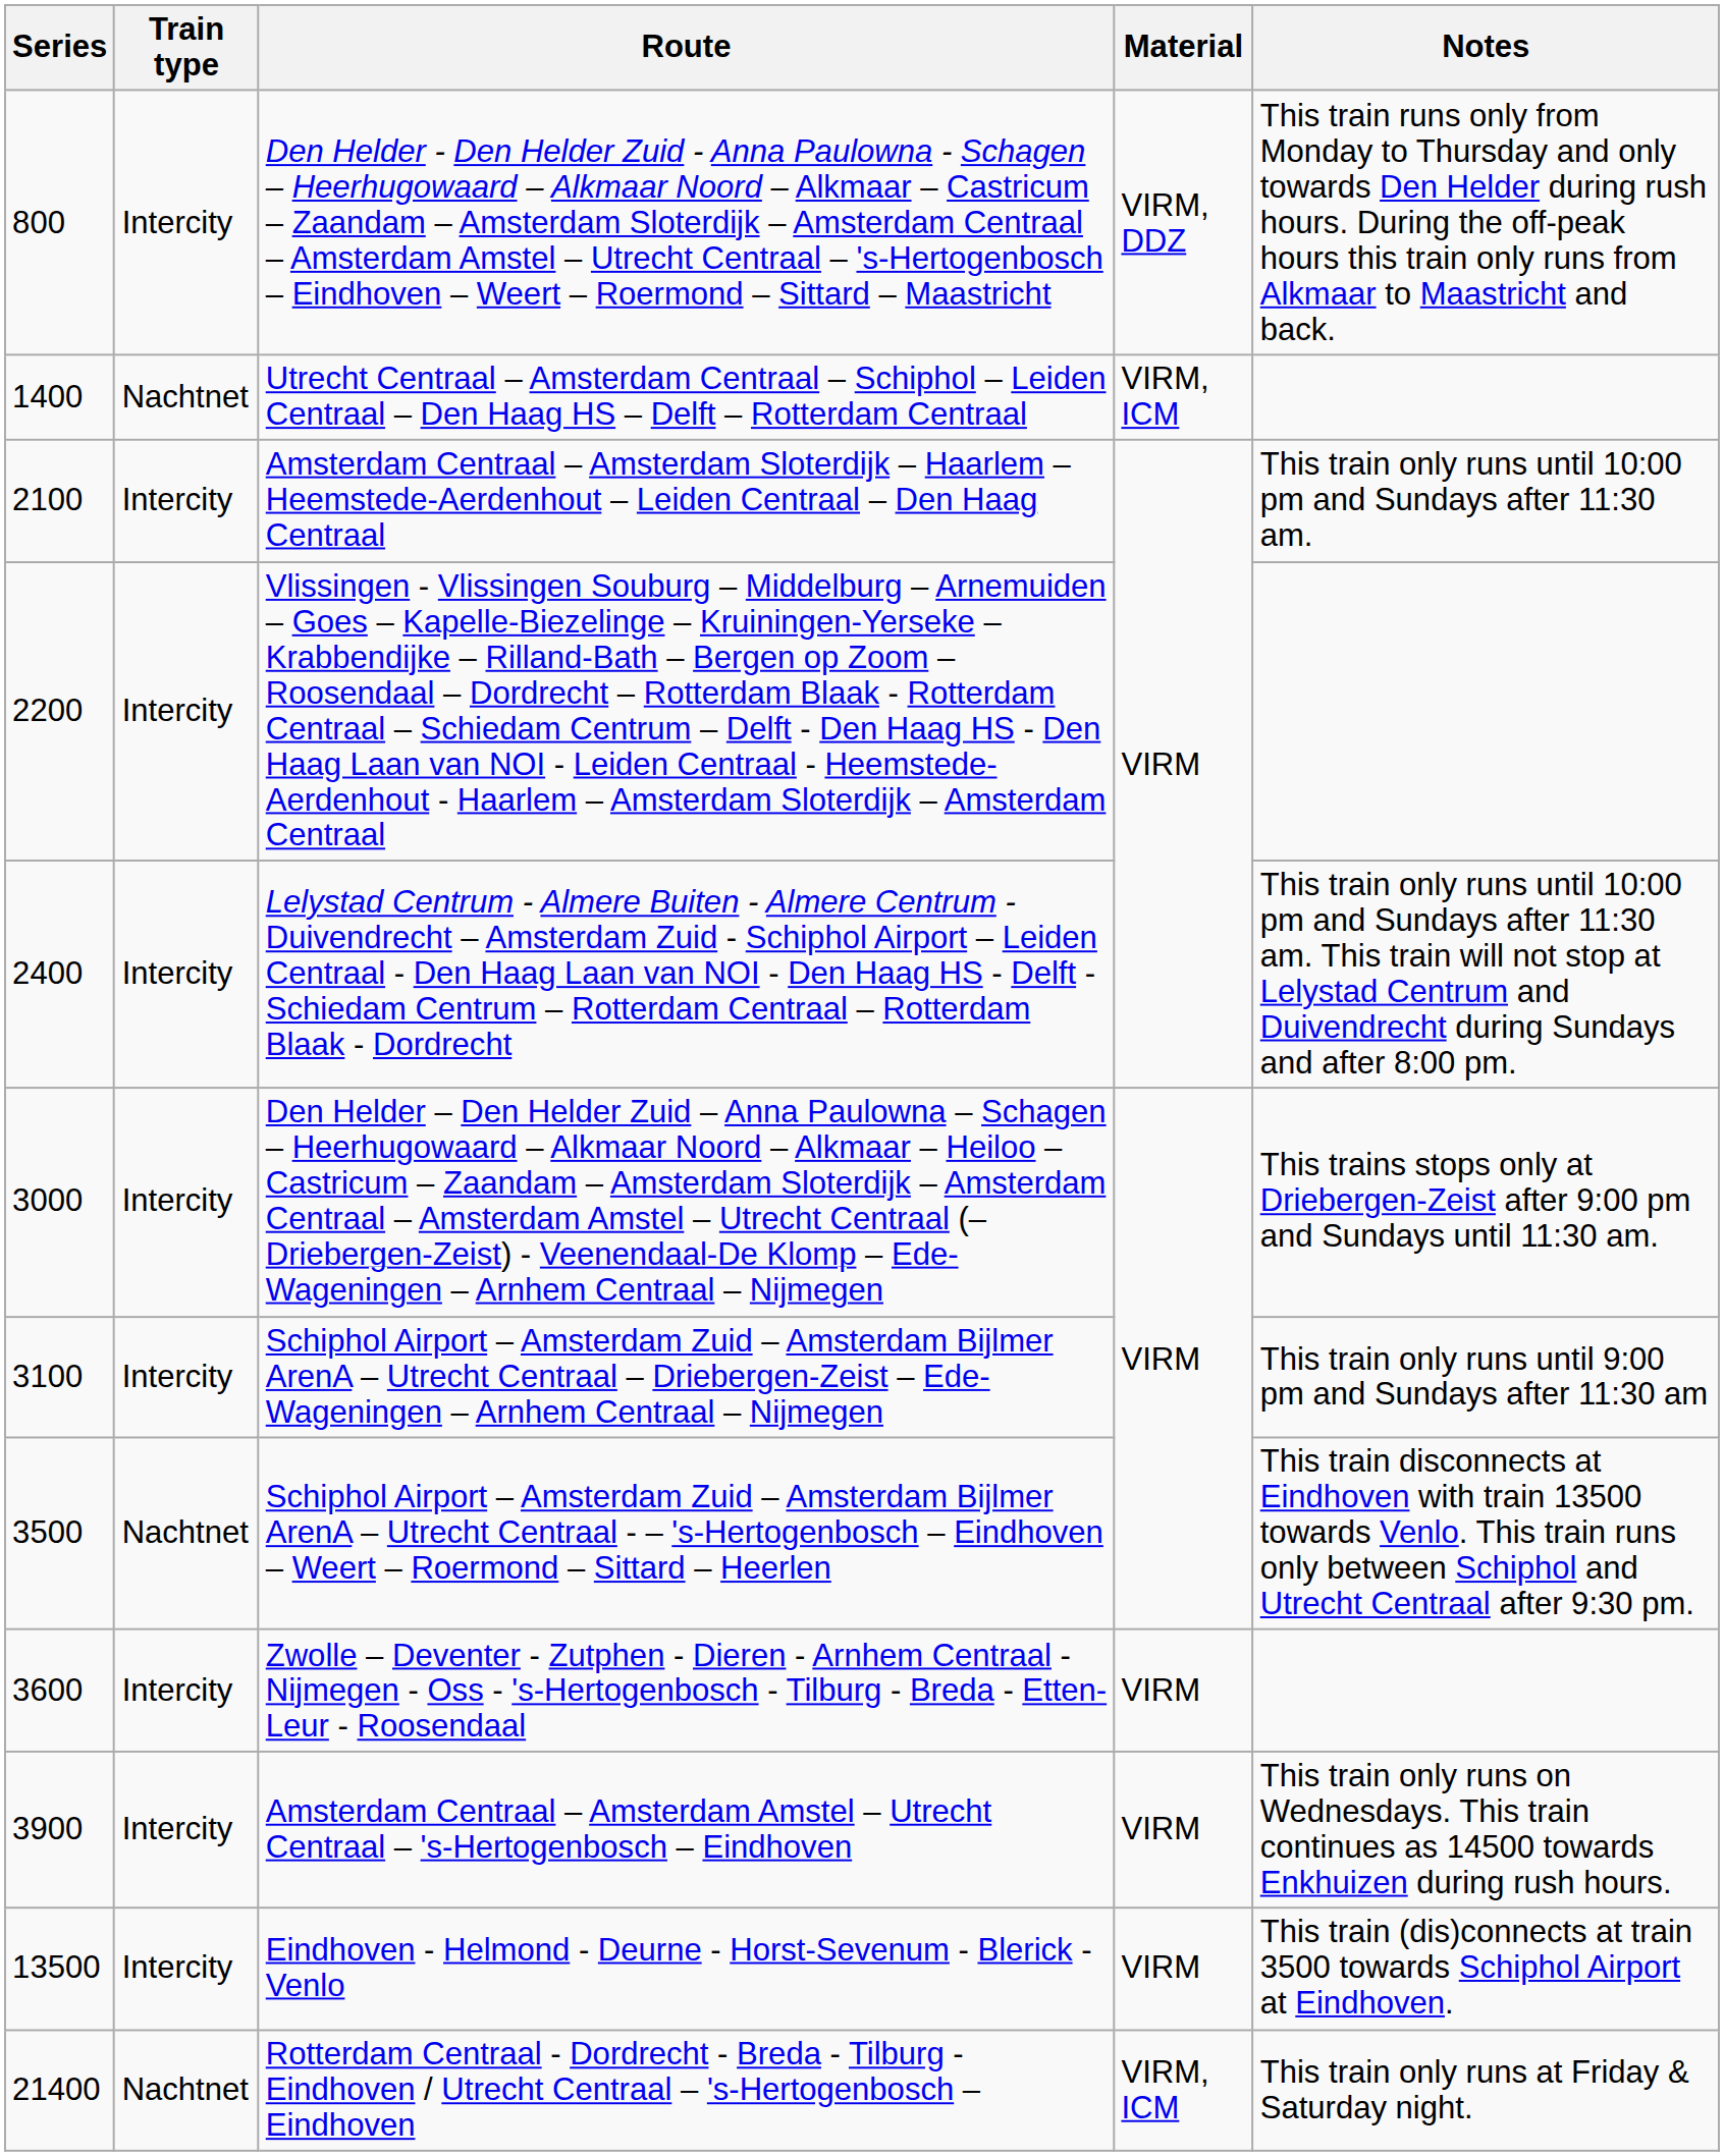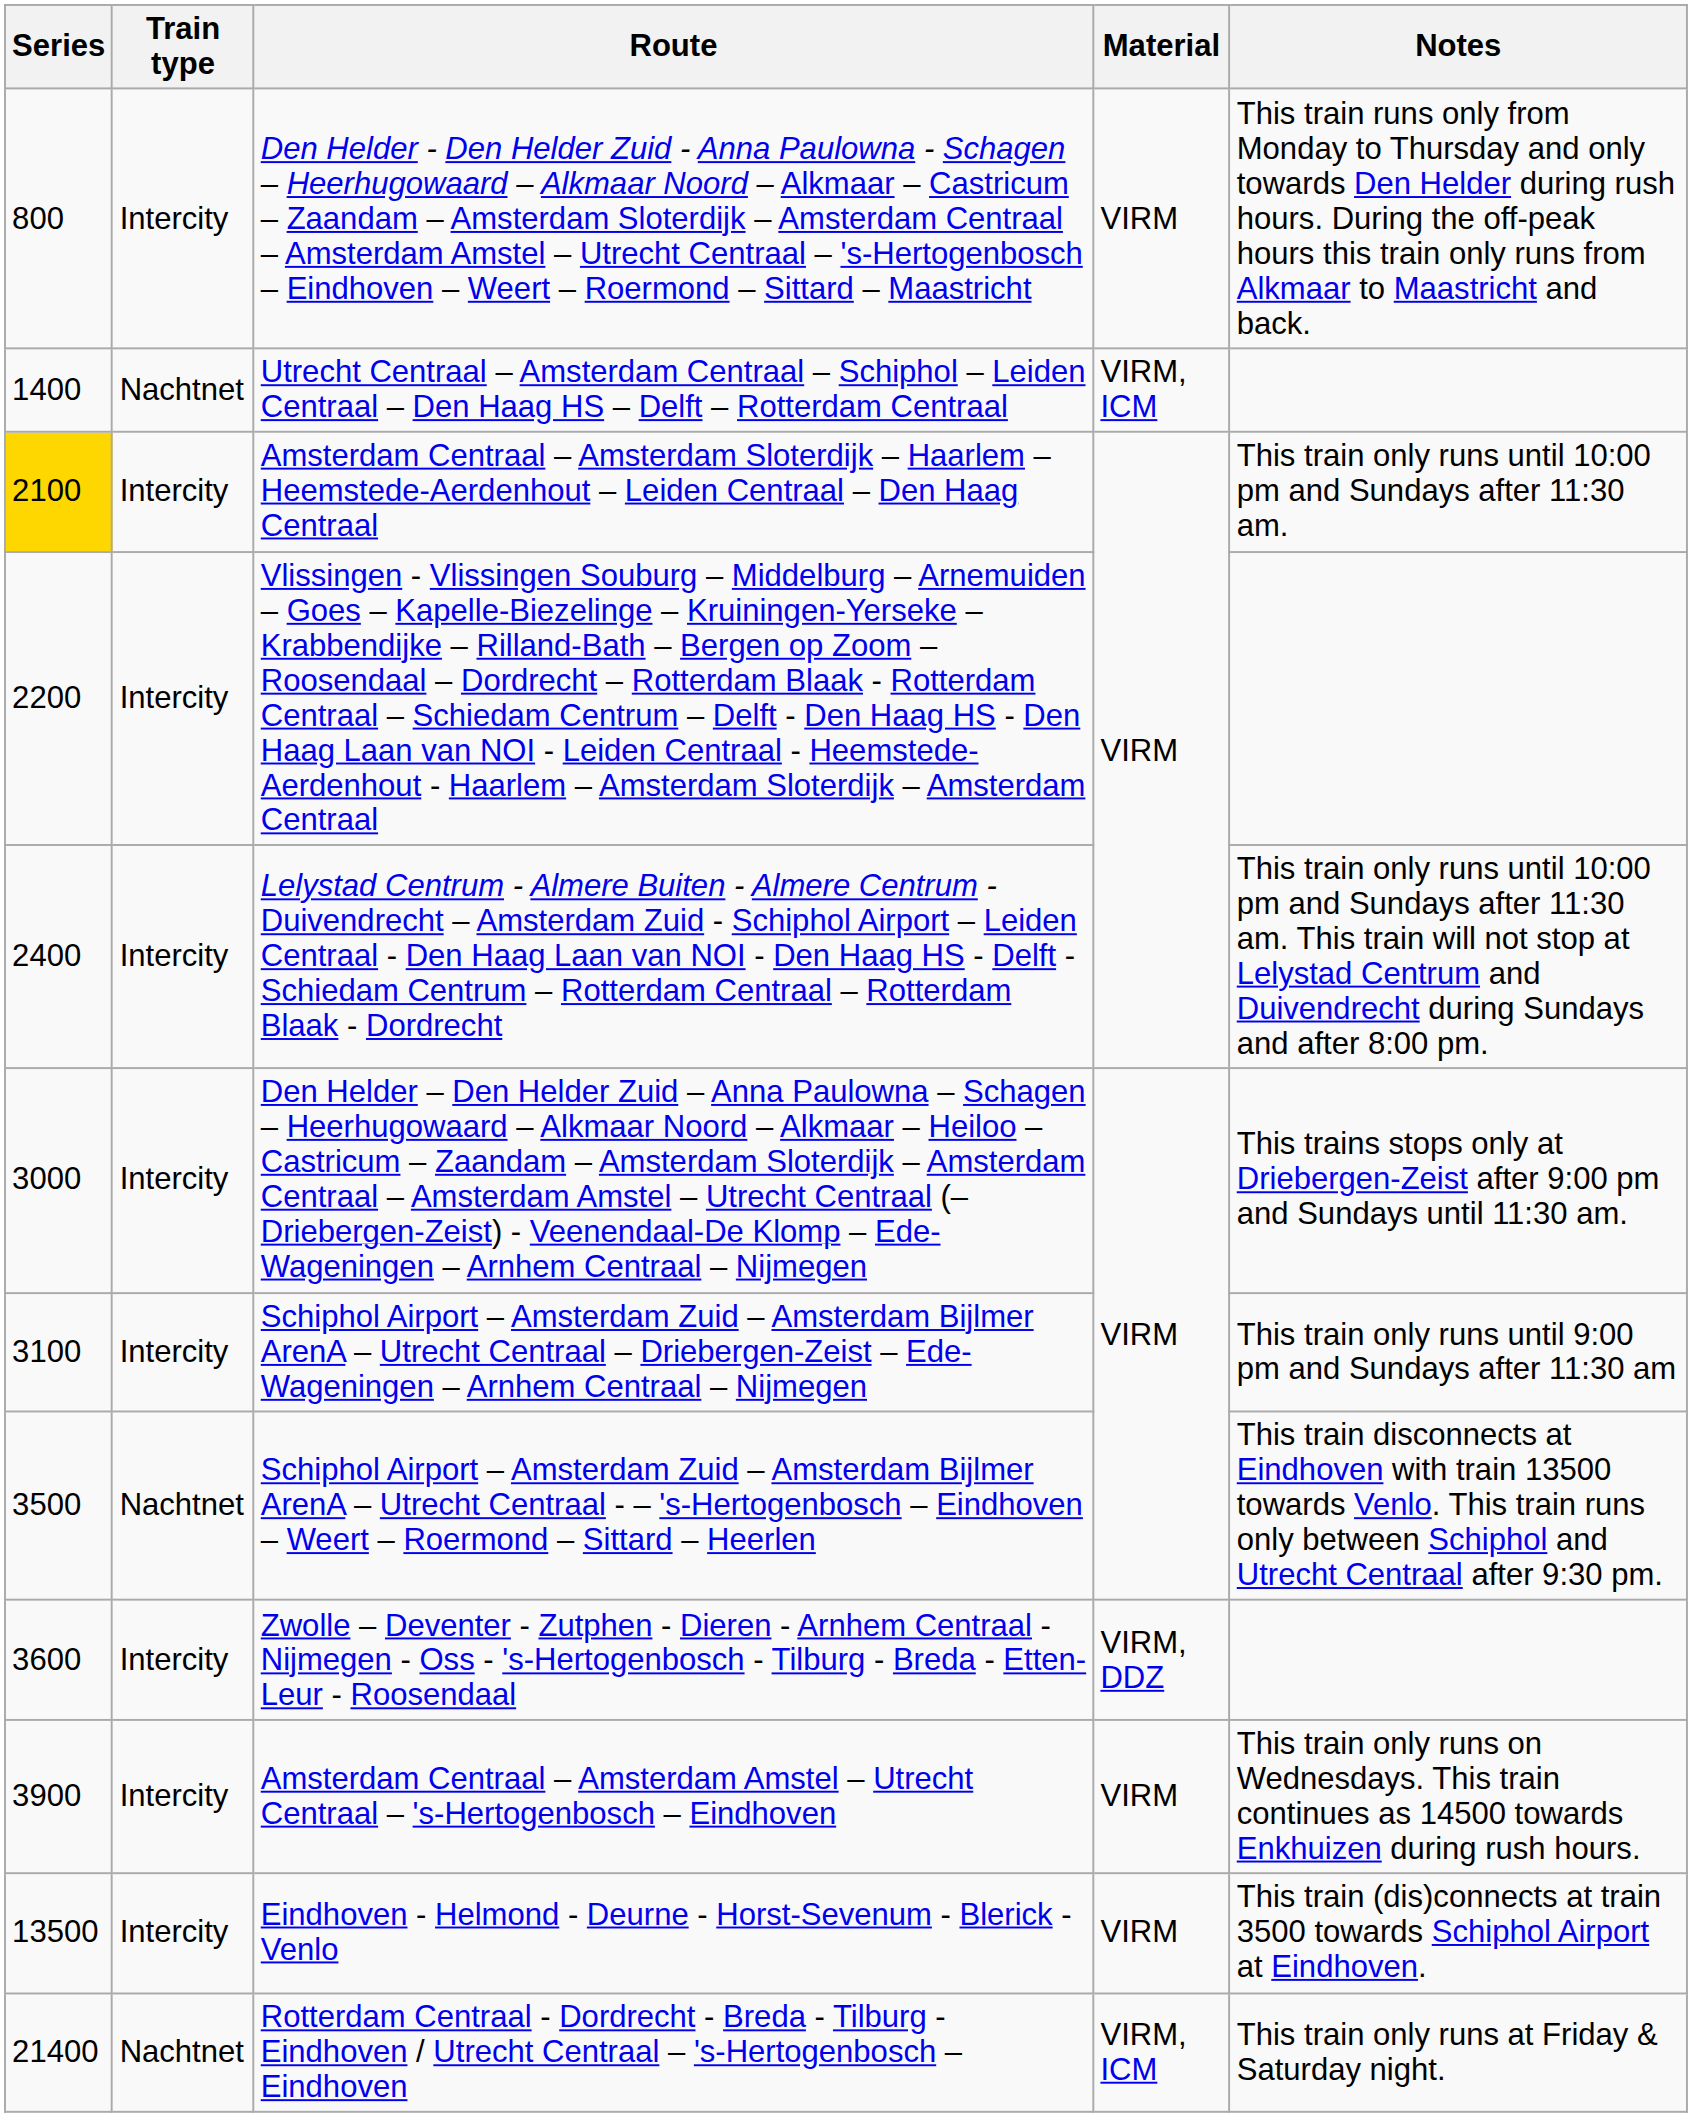row 2 | Material: VIRM, DDZ -> VIRM
row 4 | Series: no background -> gold background
row 10 | Material: VIRM -> VIRM, DDZ
